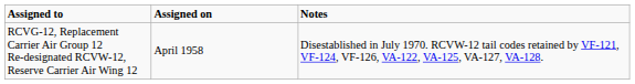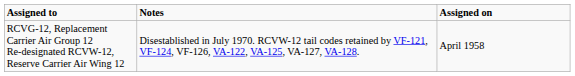columns swapped: Assigned on <-> Notes
